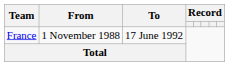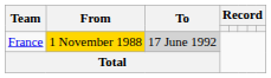France | From: no background -> gold background
France | To: no background -> lightgrey background
